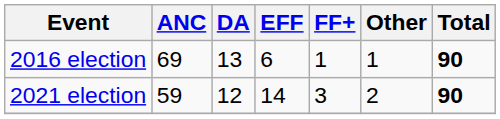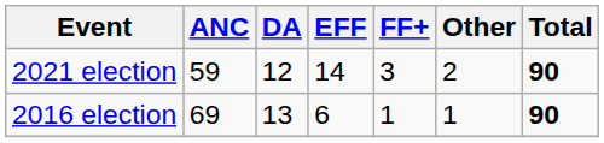rows swapped: 2016 election <-> 2021 election
